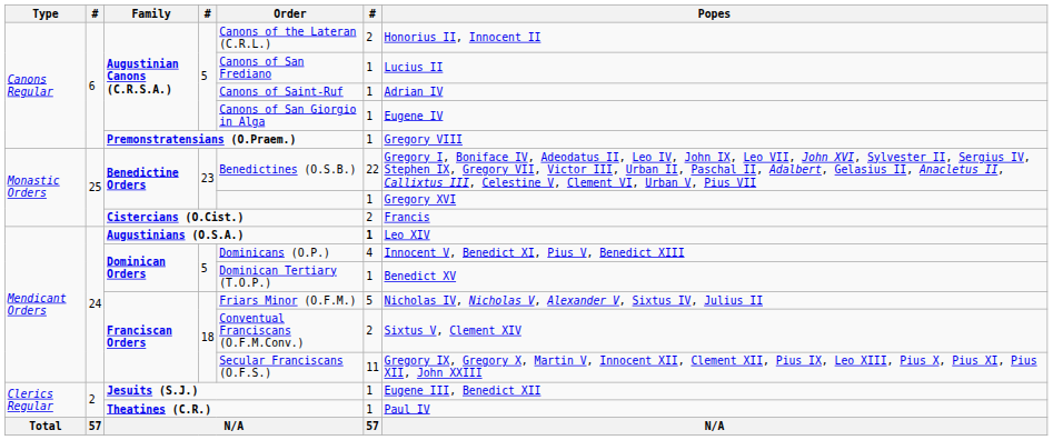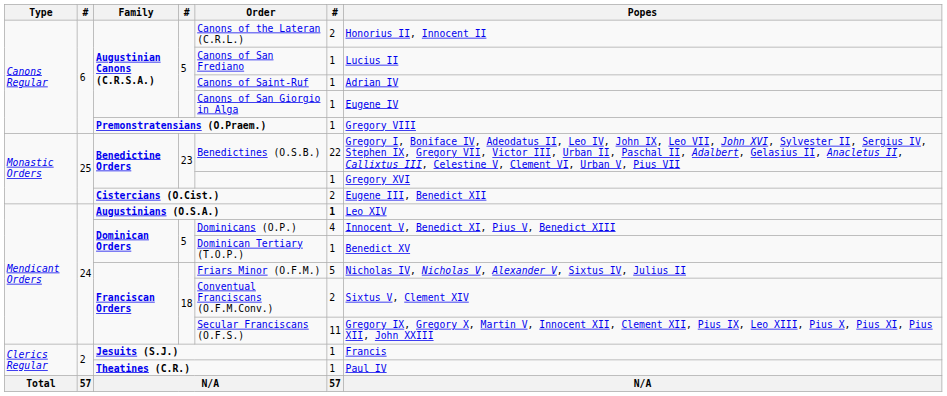Cistercians (O.Cist.) | Popes: Francis -> Eugene III, Benedict XII
Jesuits (S.J.) | Popes: Eugene III, Benedict XII -> Francis
